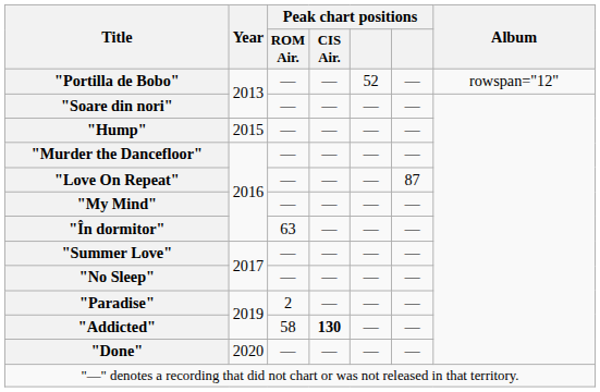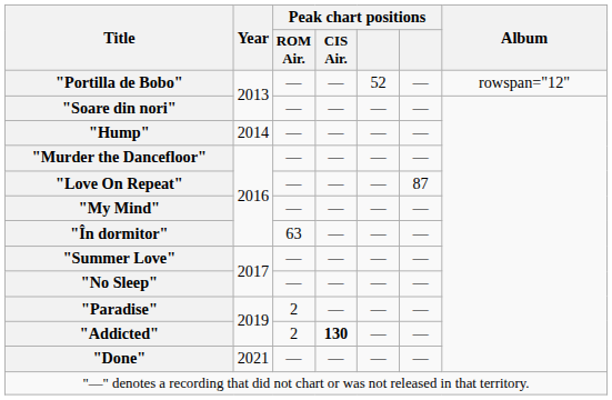"Hump" | Year: 2015 -> 2014
"Addicted" | Peak chart positions / ROM Air.: 58 -> 2
"Done" | Year: 2020 -> 2021
